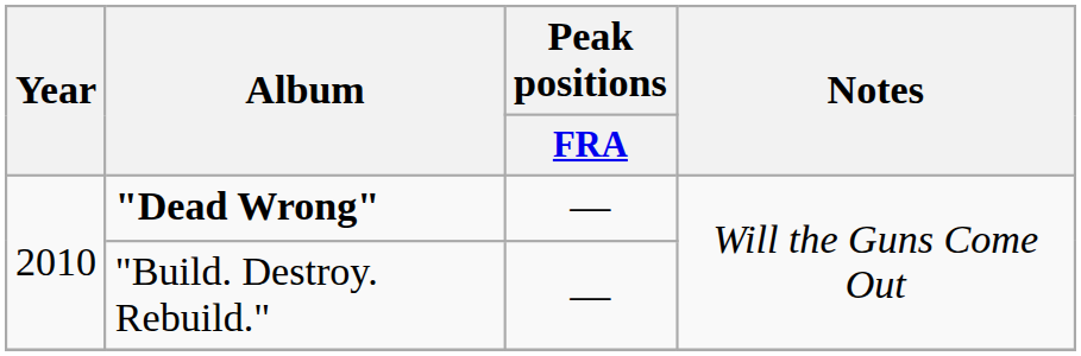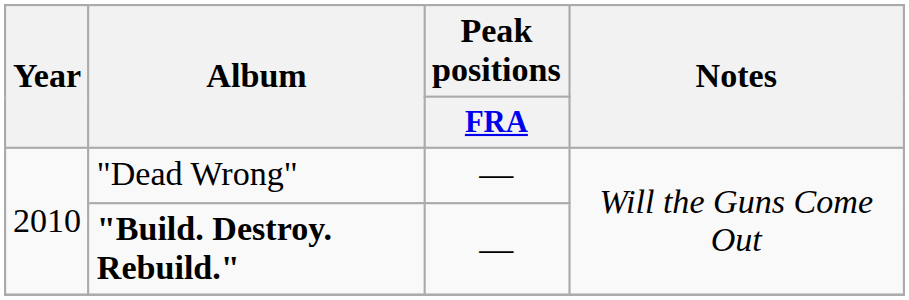"Dead Wrong" | Album: bold -> normal
"Build. Destroy. Rebuild." | Album: normal -> bold
